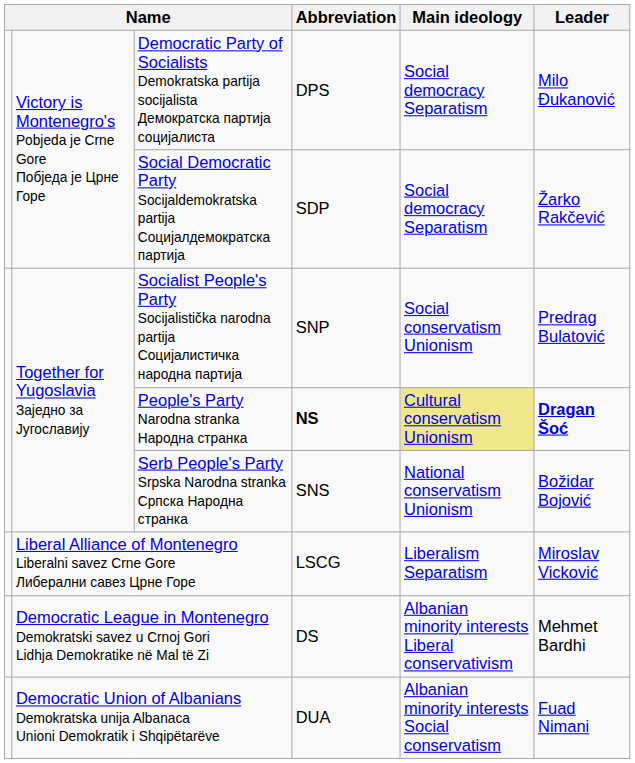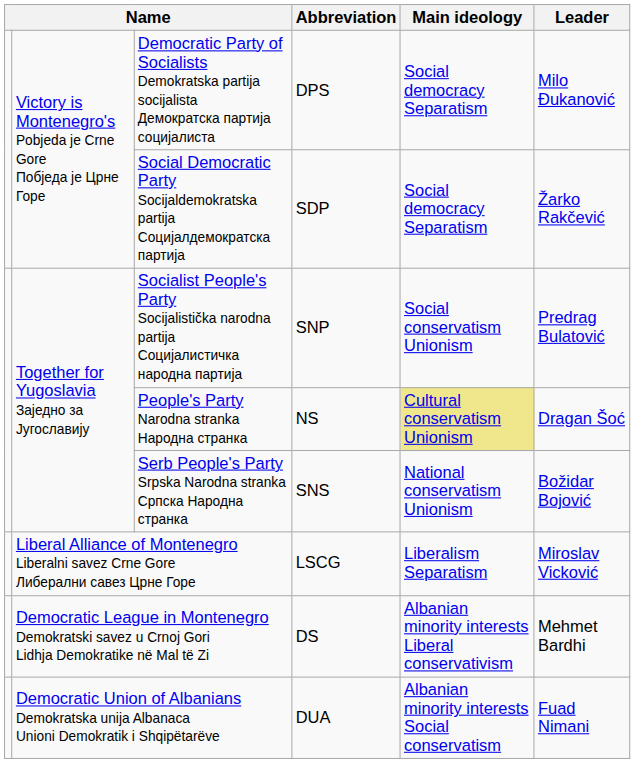People's Party Narodna stranka Народна странка | Abbreviation: bold -> normal
People's Party Narodna stranka Народна странка | Leader: bold -> normal
